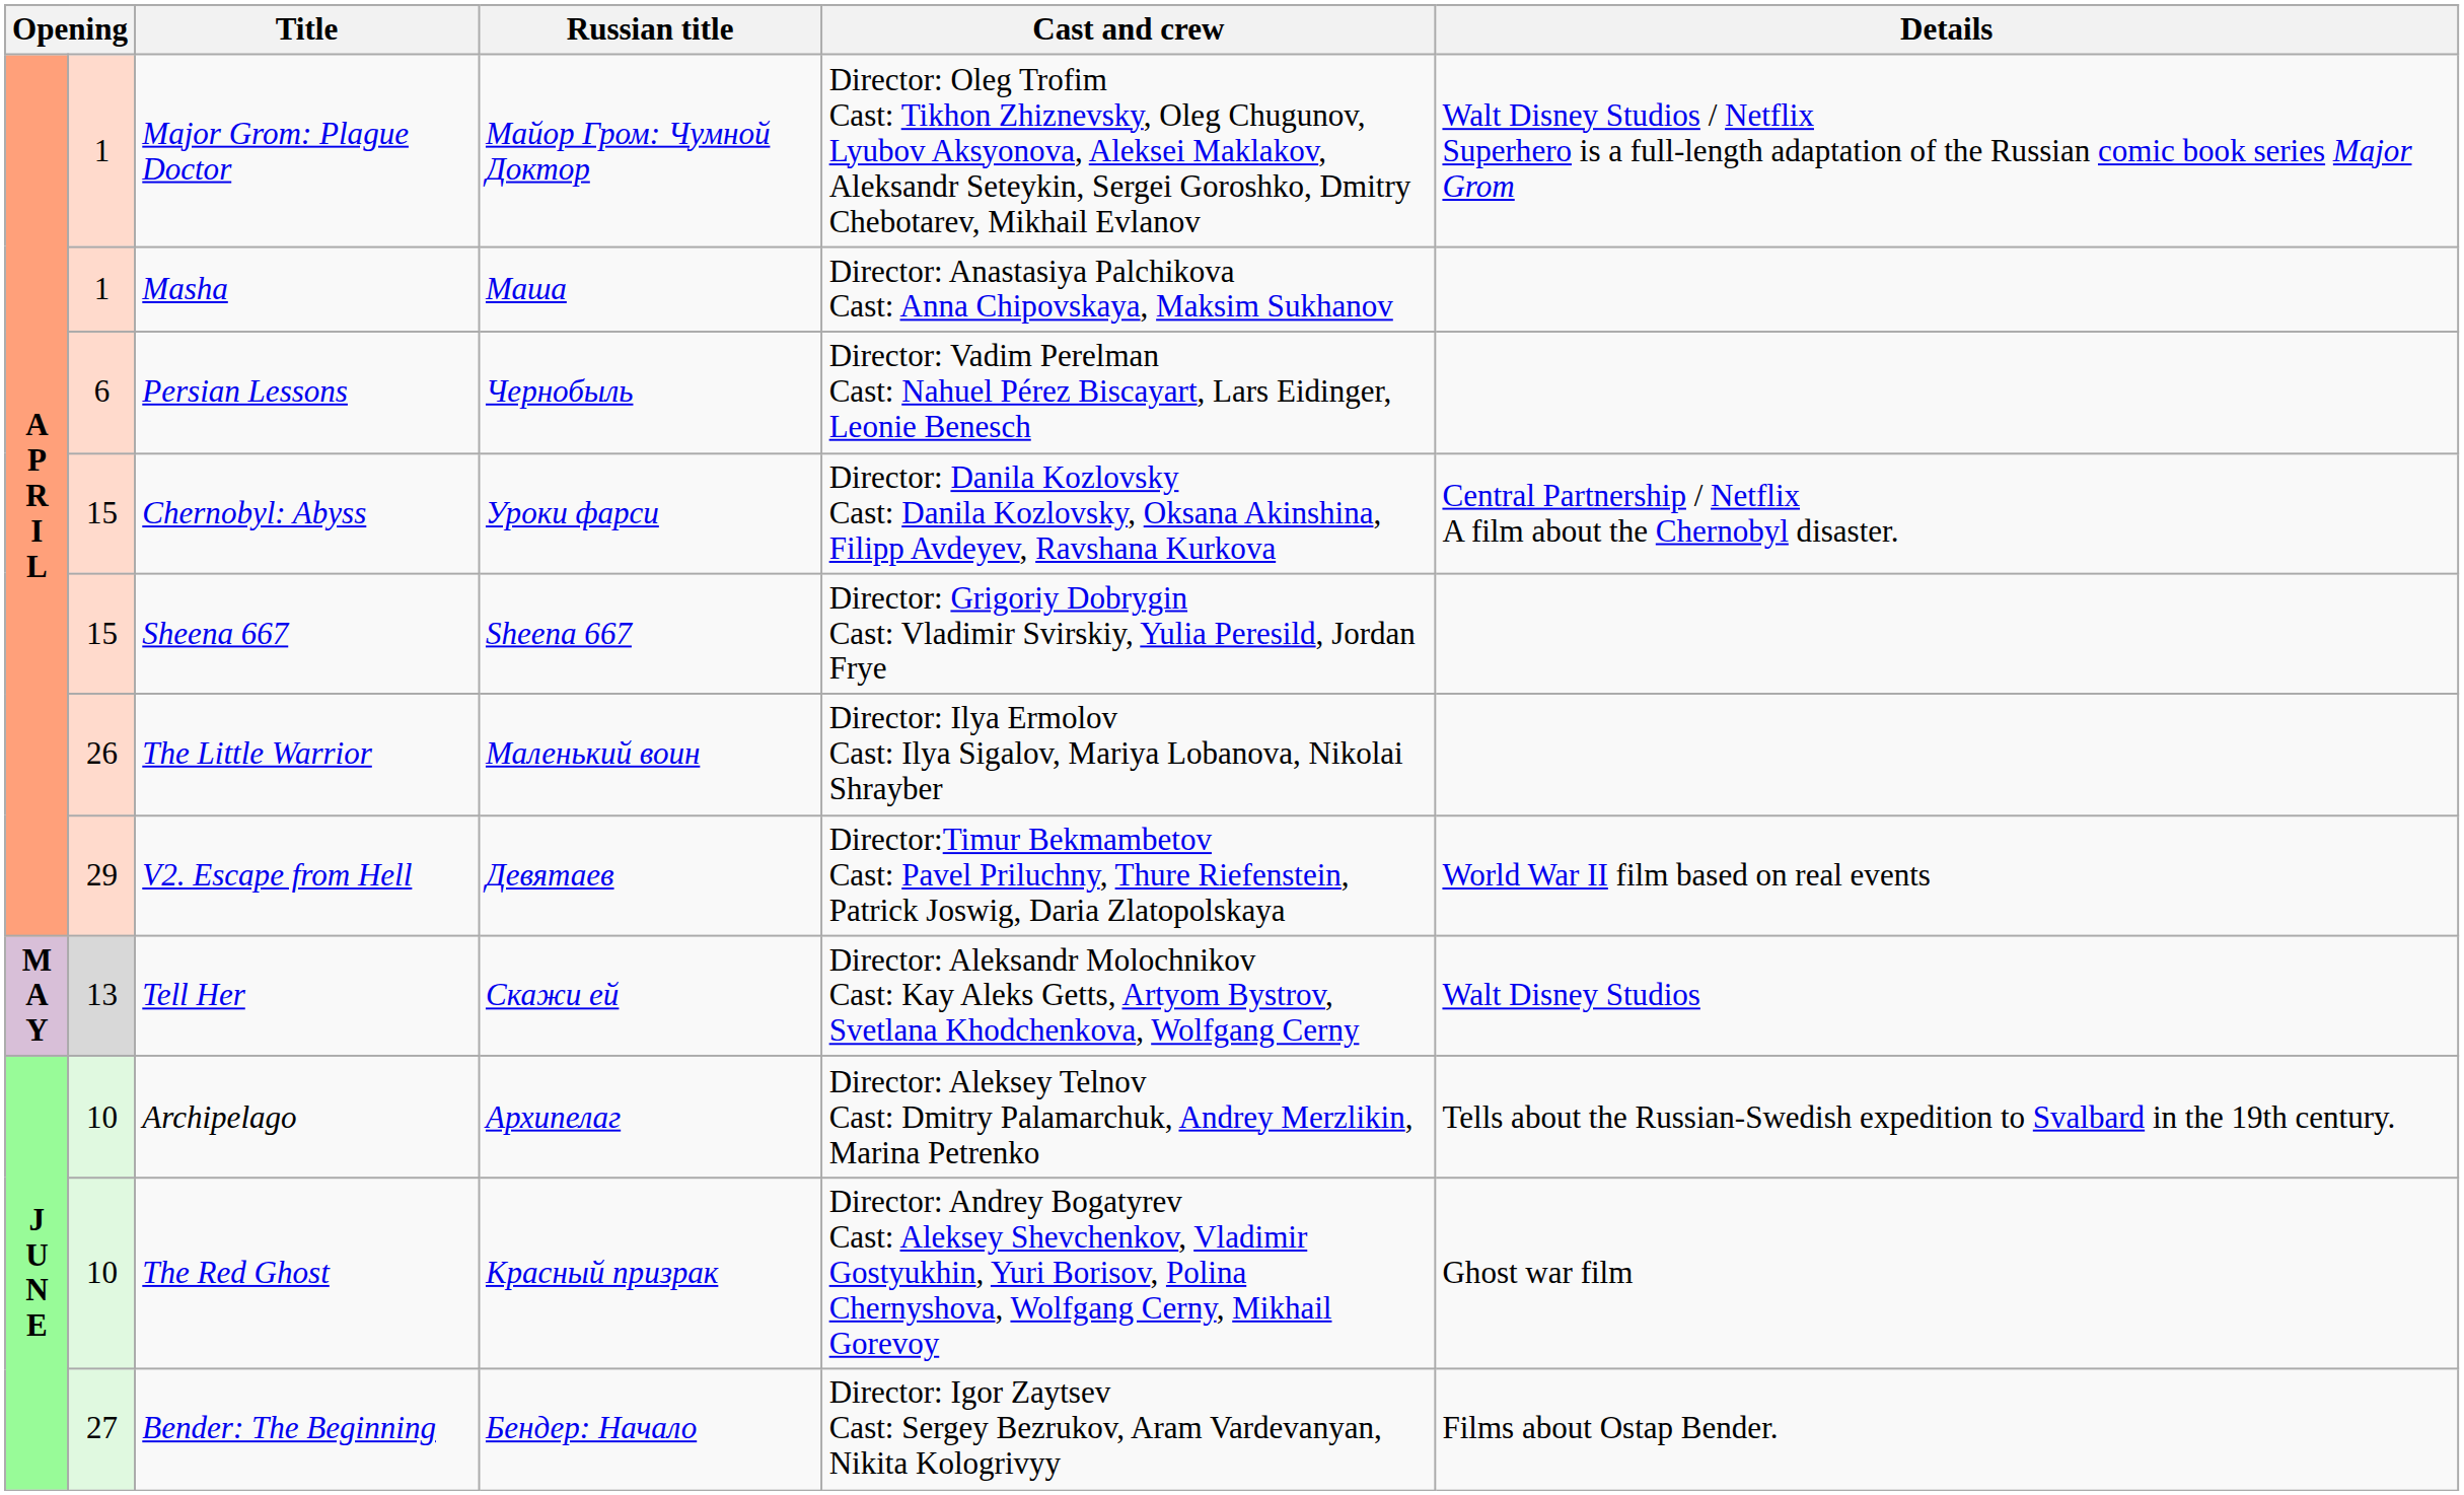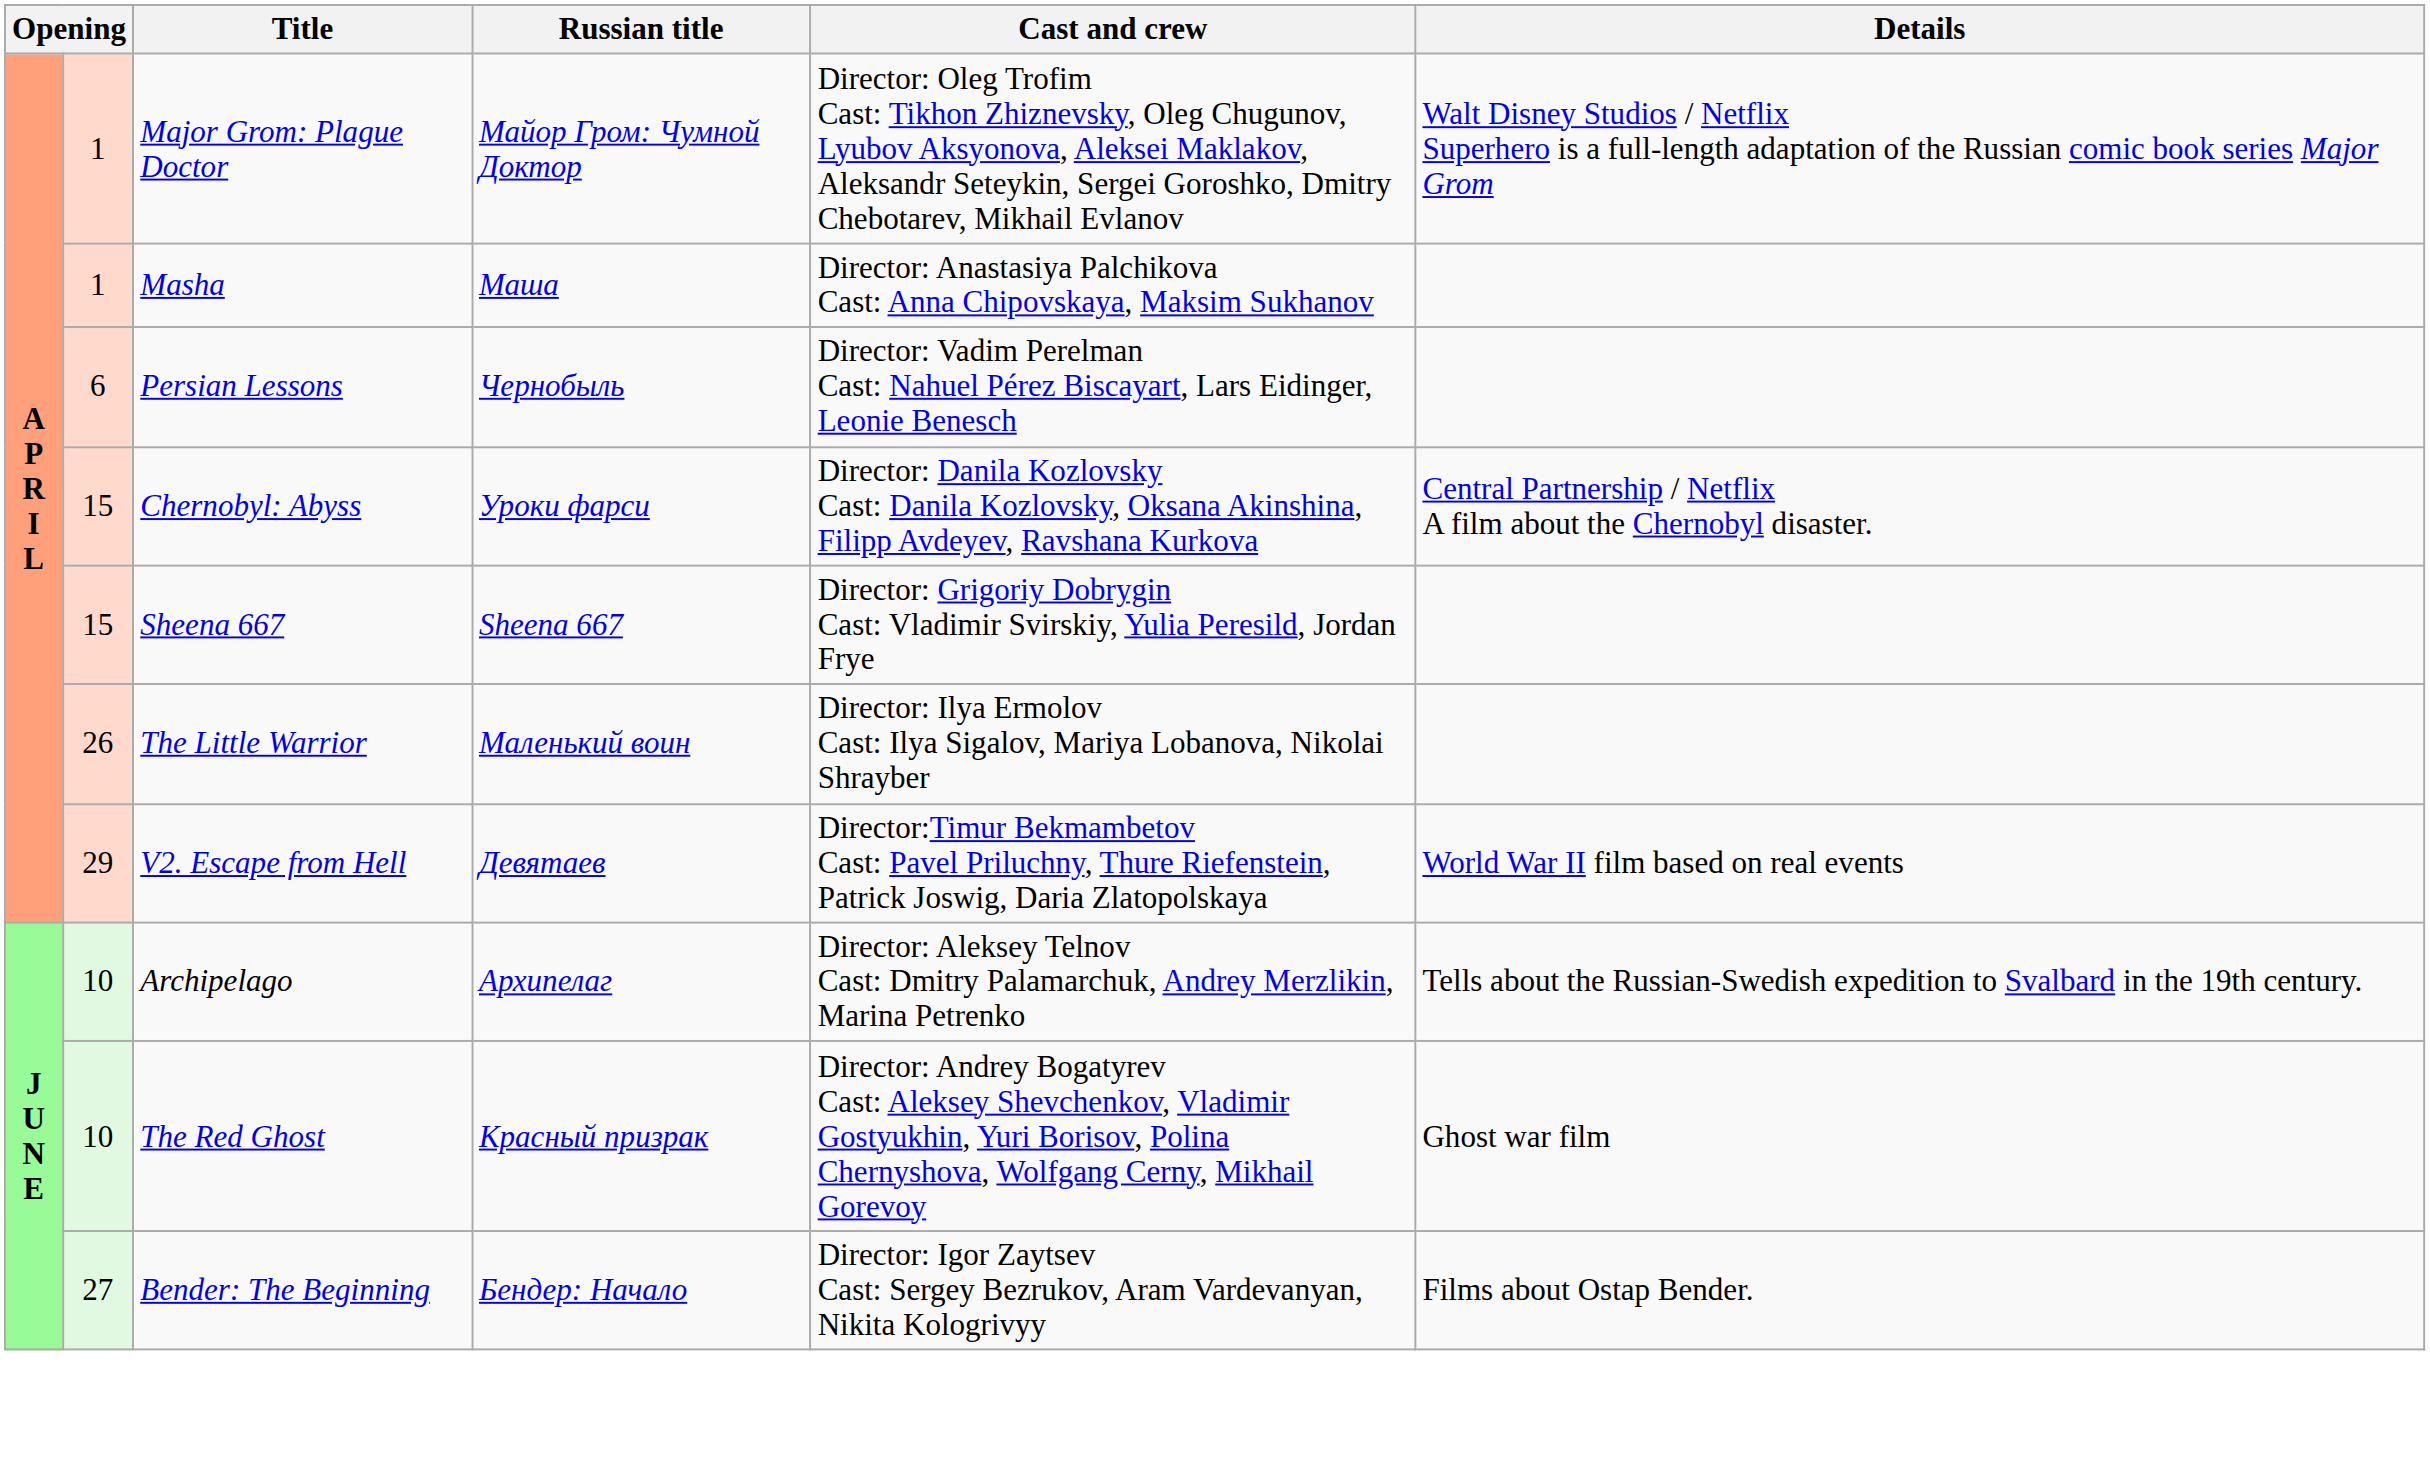- row: M A Y | 13 | Tell Her | Скажи ей | Director: Aleksandr Molochnikov Cast: Kay Aleks Getts, Artyom Bystrov, Svetlana Khodchenkova, Wolfgang Cerny | Walt Disney Studios
